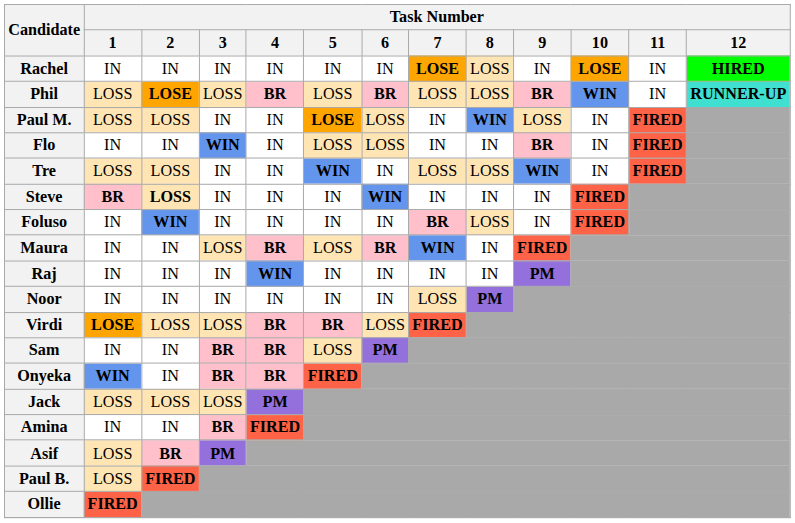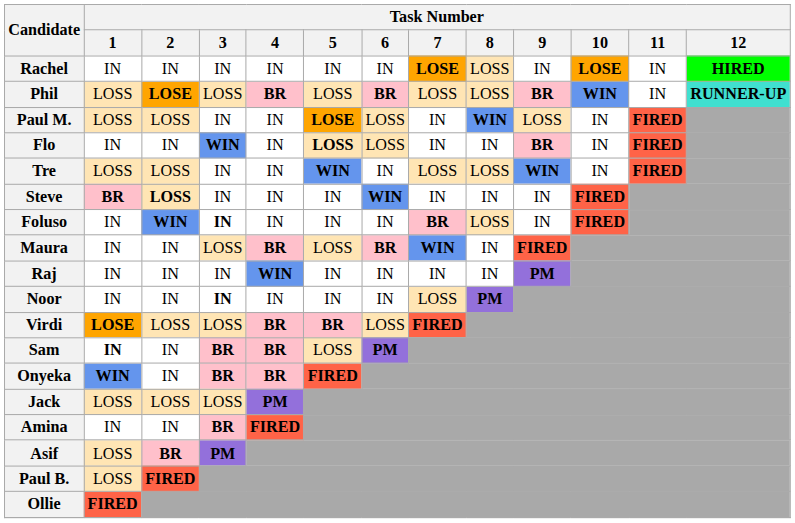Flo | Task Number / 5: normal -> bold
Foluso | Task Number / 3: normal -> bold
Noor | Task Number / 3: normal -> bold
Sam | Task Number / 1: normal -> bold
